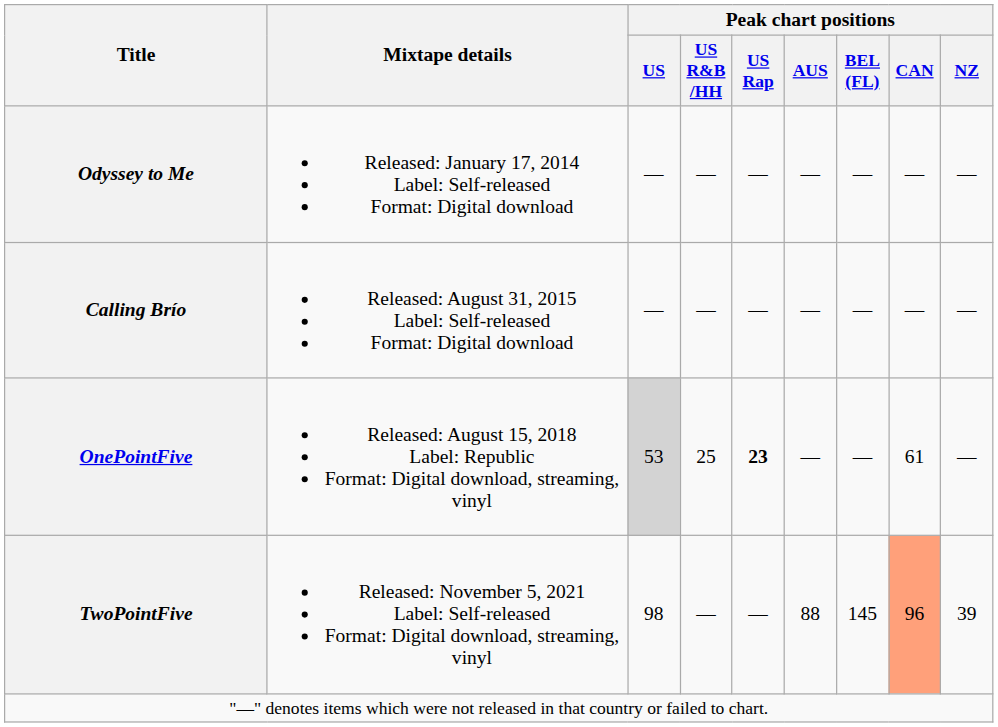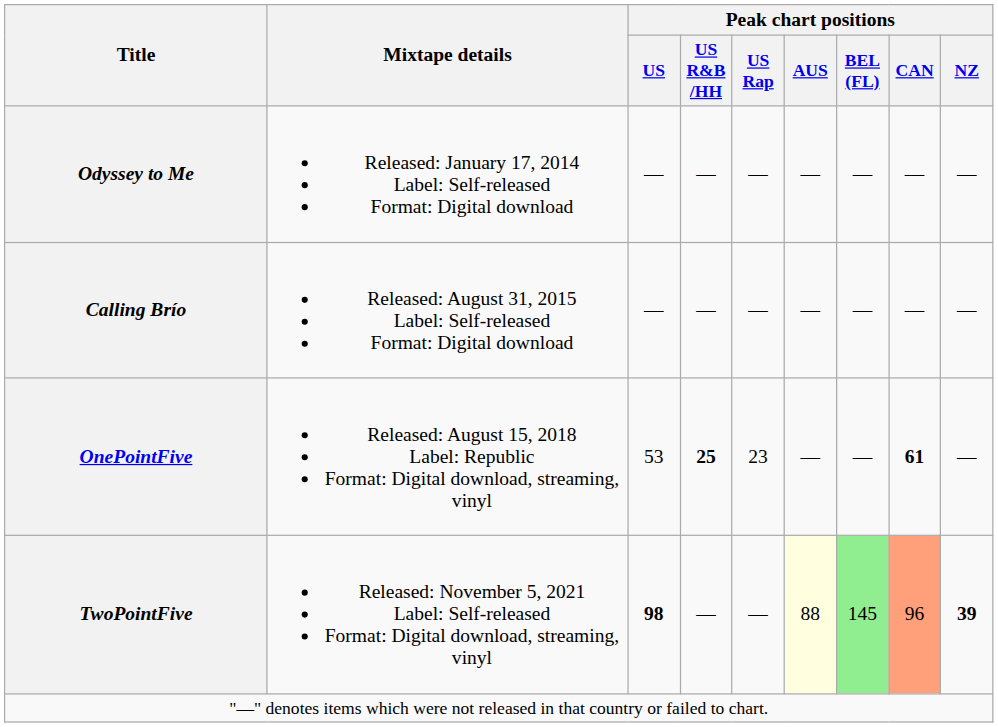OnePointFive | Peak chart positions / US: lightgrey background -> no background
OnePointFive | Peak chart positions / US R&B /HH: normal -> bold
OnePointFive | Peak chart positions / US Rap: bold -> normal
OnePointFive | Peak chart positions / CAN: normal -> bold
TwoPointFive | Peak chart positions / US: normal -> bold
TwoPointFive | Peak chart positions / AUS: no background -> lightyellow background
TwoPointFive | Peak chart positions / BEL (FL): no background -> lightgreen background
TwoPointFive | Peak chart positions / NZ: normal -> bold
